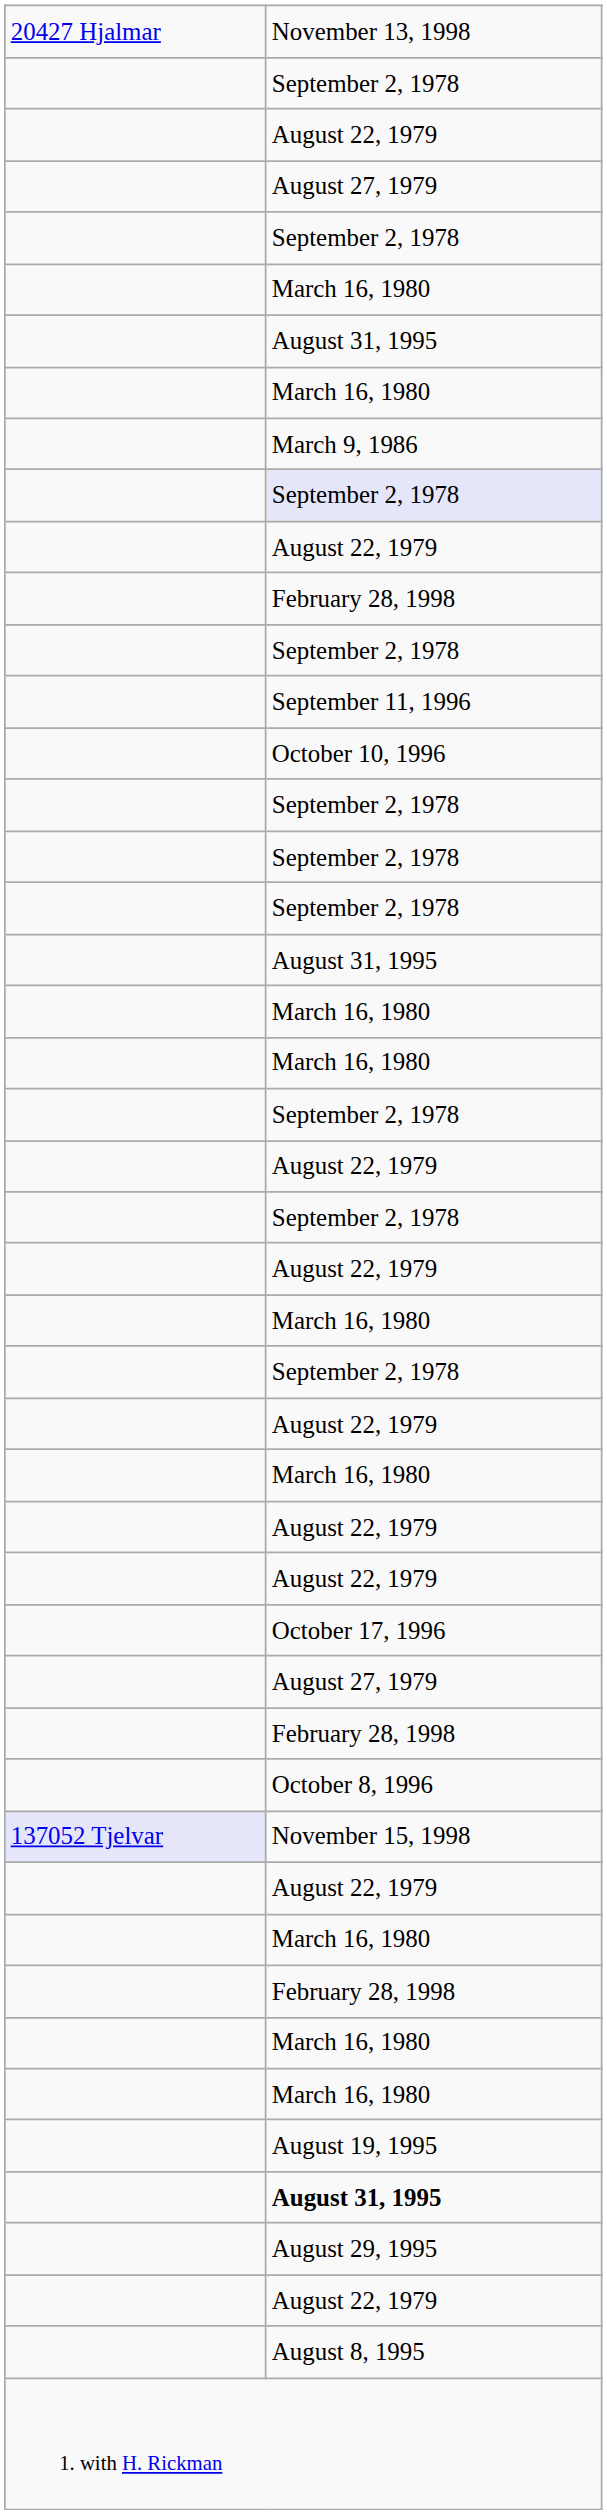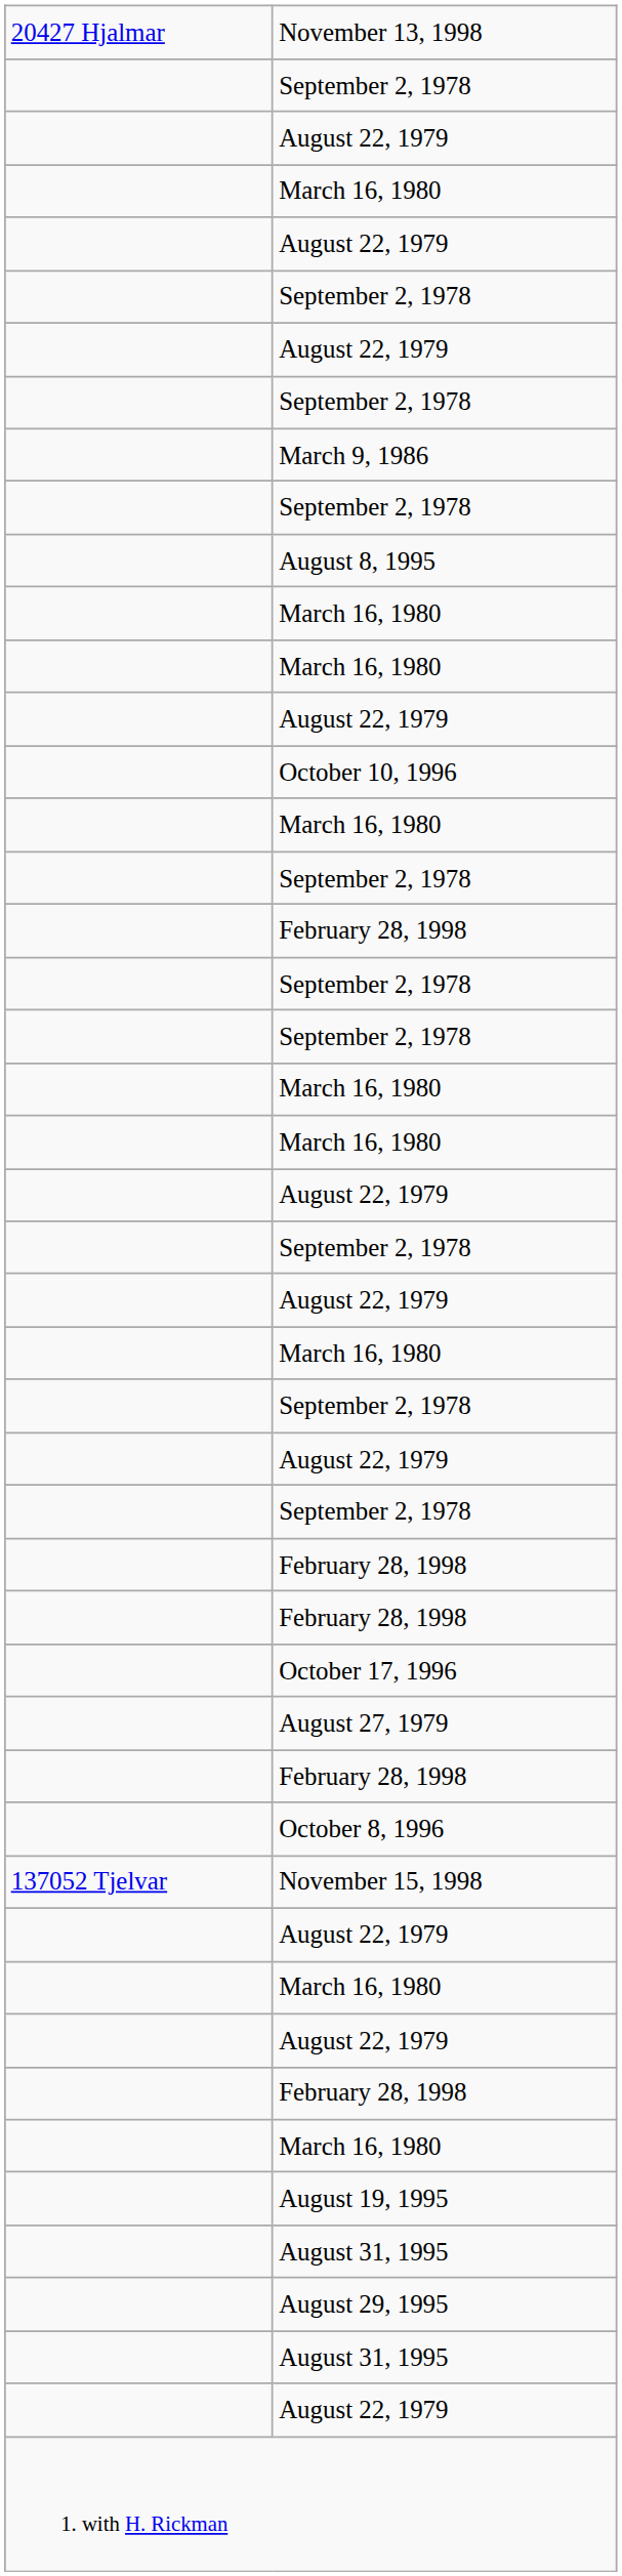row 4 | column 2: August 27, 1979 -> March 16, 1980
row 5 | column 2: September 2, 1978 -> August 22, 1979
row 6 | column 2: March 16, 1980 -> September 2, 1978
row 7 | column 2: August 31, 1995 -> August 22, 1979
row 8 | column 2: March 16, 1980 -> September 2, 1978
row 10 | column 2: lavender background -> no background
row 11 | column 2: August 22, 1979 -> August 8, 1995
row 12 | column 2: February 28, 1998 -> March 16, 1980
row 13 | column 2: September 2, 1978 -> March 16, 1980
row 14 | column 2: September 11, 1996 -> August 22, 1979
row 16 | column 2: September 2, 1978 -> March 16, 1980
row 18 | column 2: September 2, 1978 -> February 28, 1998
row 19 | column 2: August 31, 1995 -> September 2, 1978
row 20 | column 2: March 16, 1980 -> September 2, 1978
row 22 | column 2: September 2, 1978 -> March 16, 1980
row 29 | column 2: March 16, 1980 -> September 2, 1978
row 30 | column 2: August 22, 1979 -> February 28, 1998
row 31 | column 2: August 22, 1979 -> February 28, 1998
row 36 | column 1: lavender background -> no background
row 39 | column 2: February 28, 1998 -> August 22, 1979
row 40 | column 2: March 16, 1980 -> February 28, 1998
row 43 | column 2: bold -> normal
row 45 | column 2: August 22, 1979 -> August 31, 1995
row 46 | column 2: August 8, 1995 -> August 22, 1979
